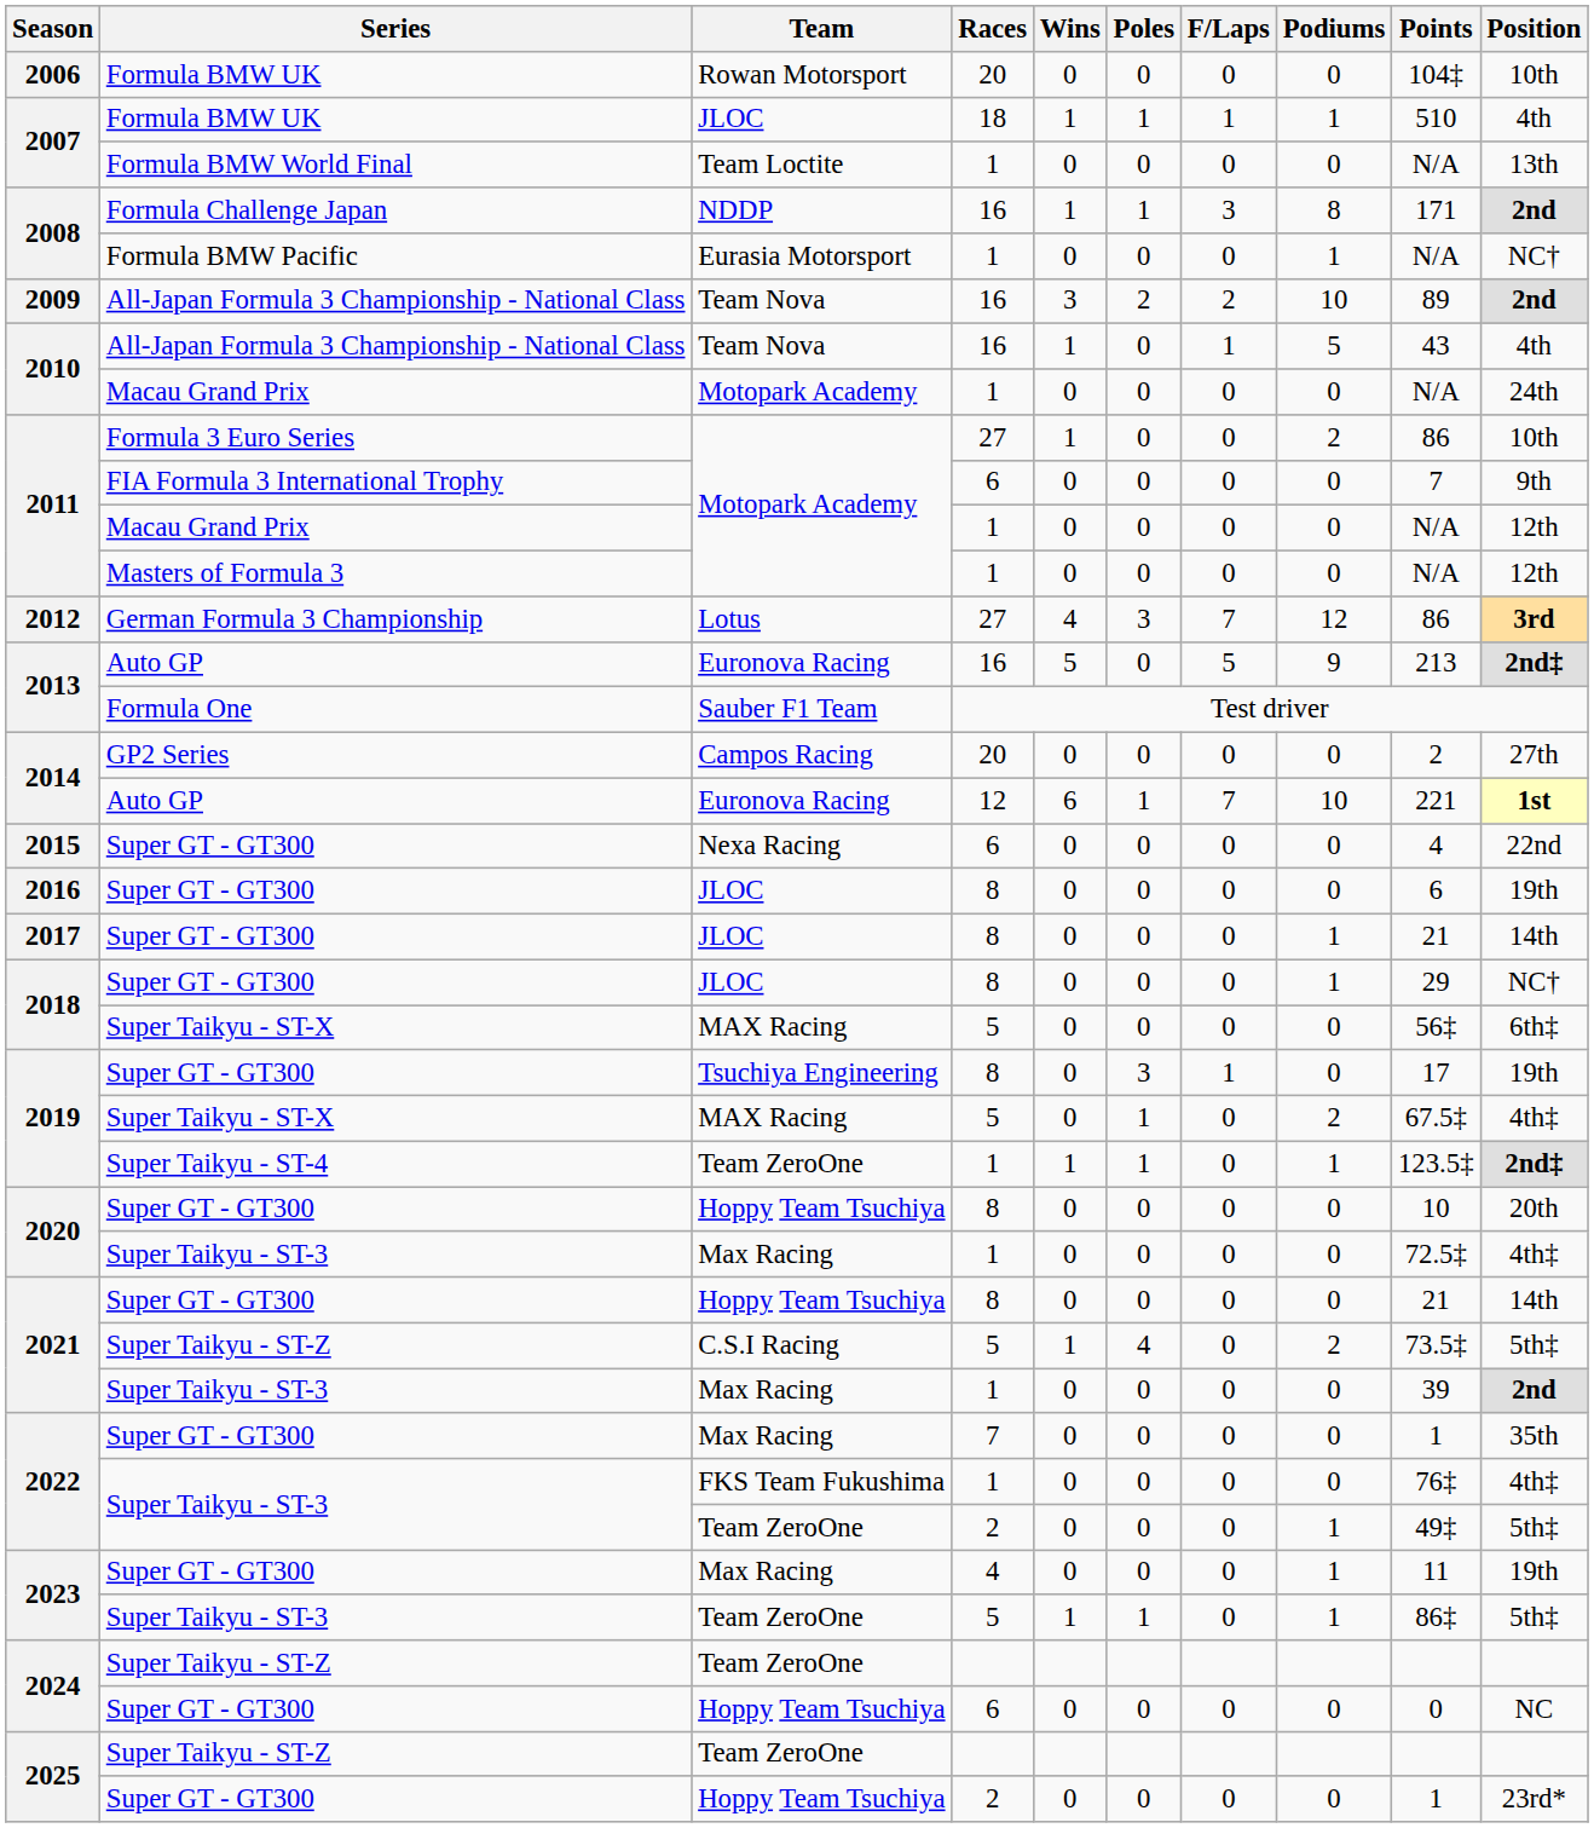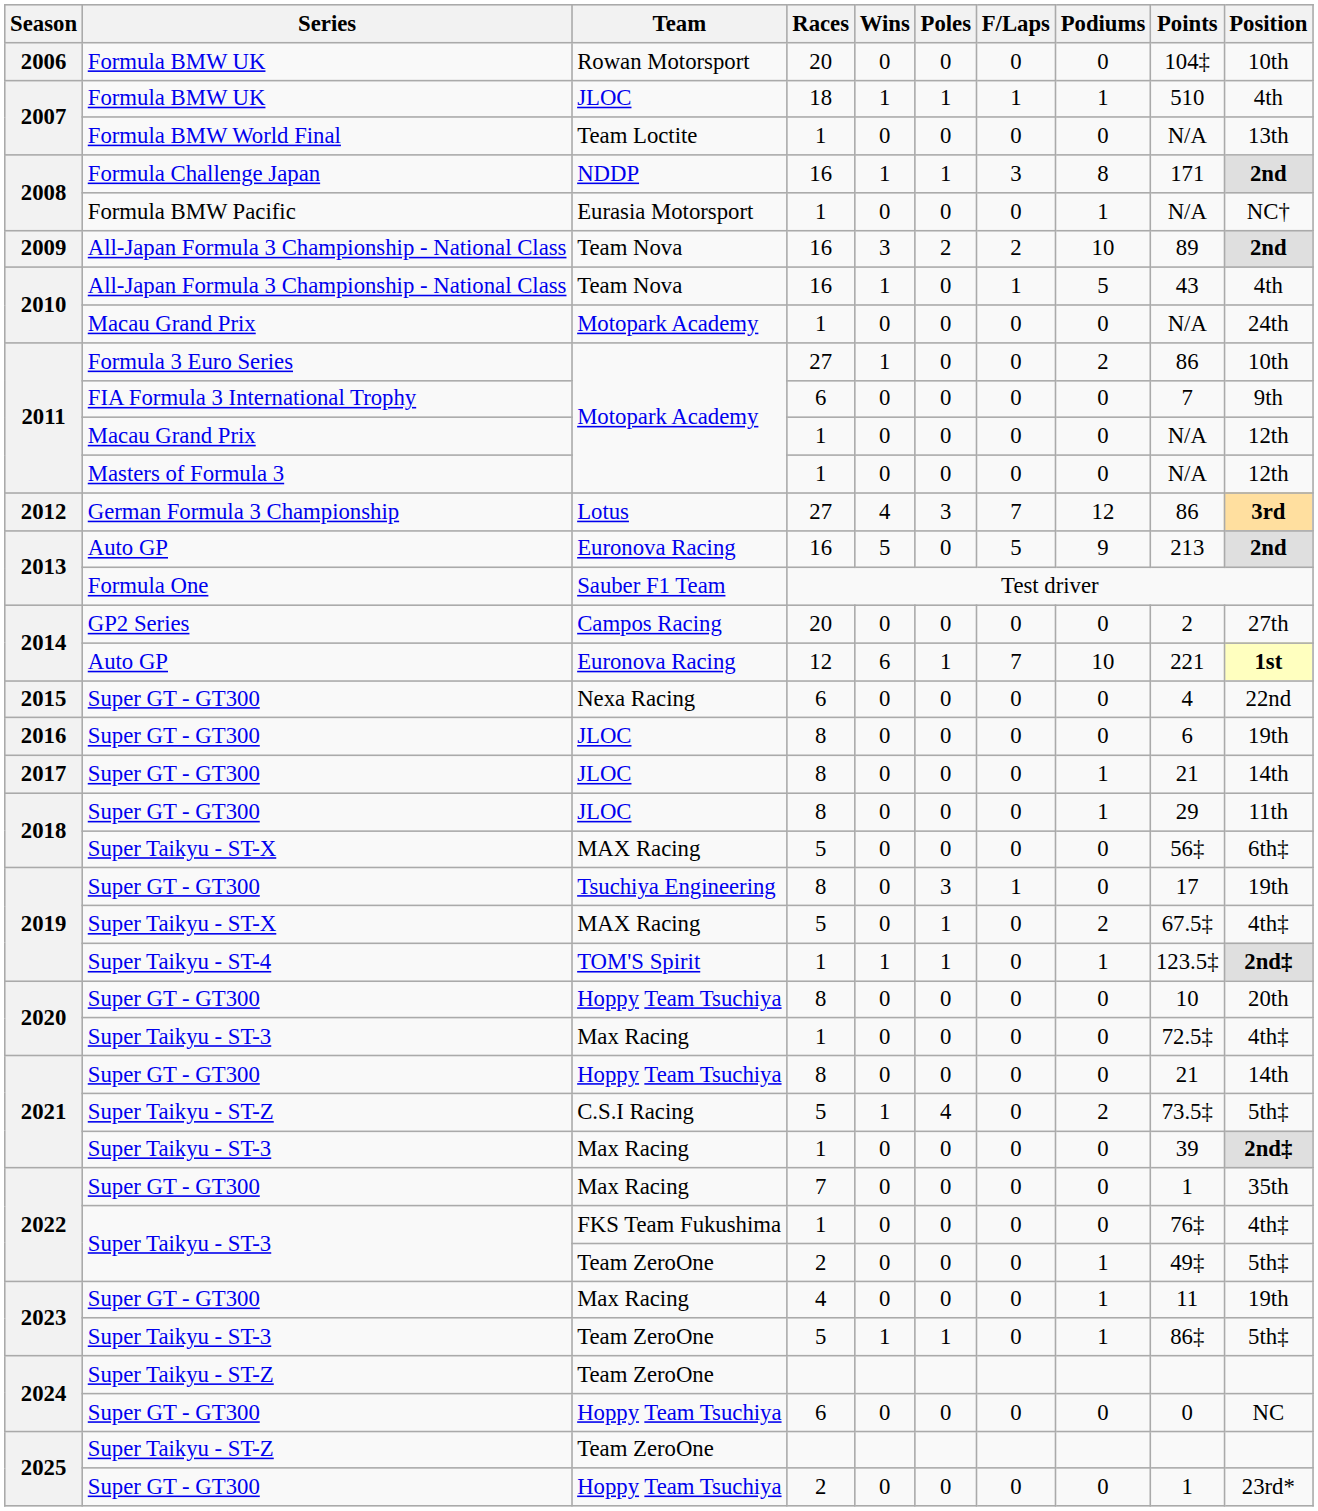2013 / Auto GP | Position: 2nd‡ -> 2nd
2018 / Super GT - GT300 | Position: NC† -> 11th
2019 / Super Taikyu - ST-4 | Team: Team ZeroOne -> TOM'S Spirit
2021 / Super Taikyu - ST-3 | Position: 2nd -> 2nd‡
